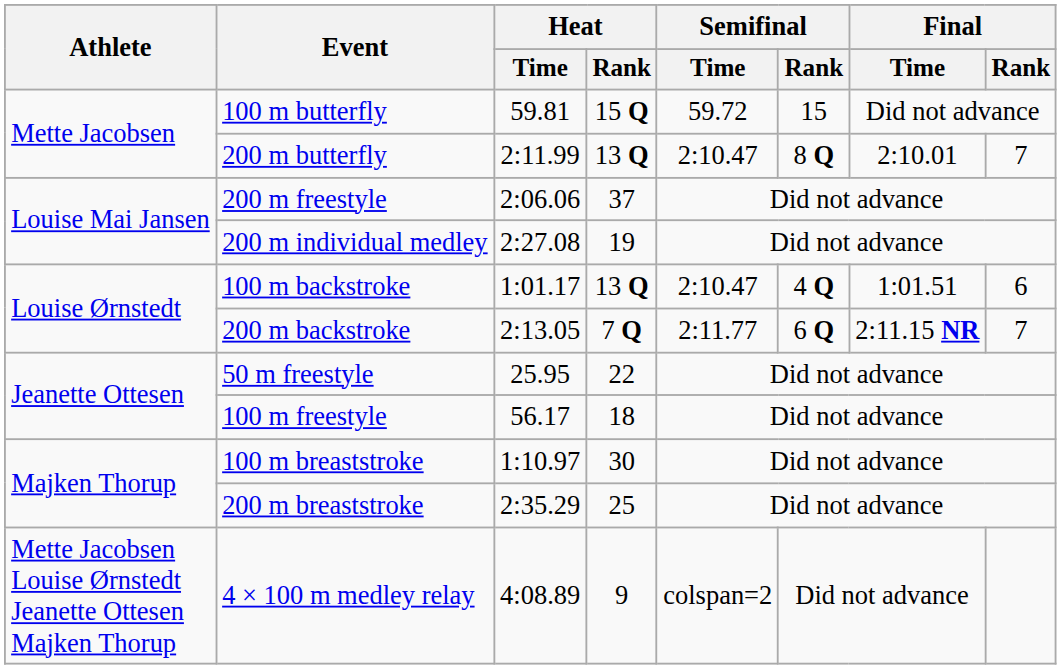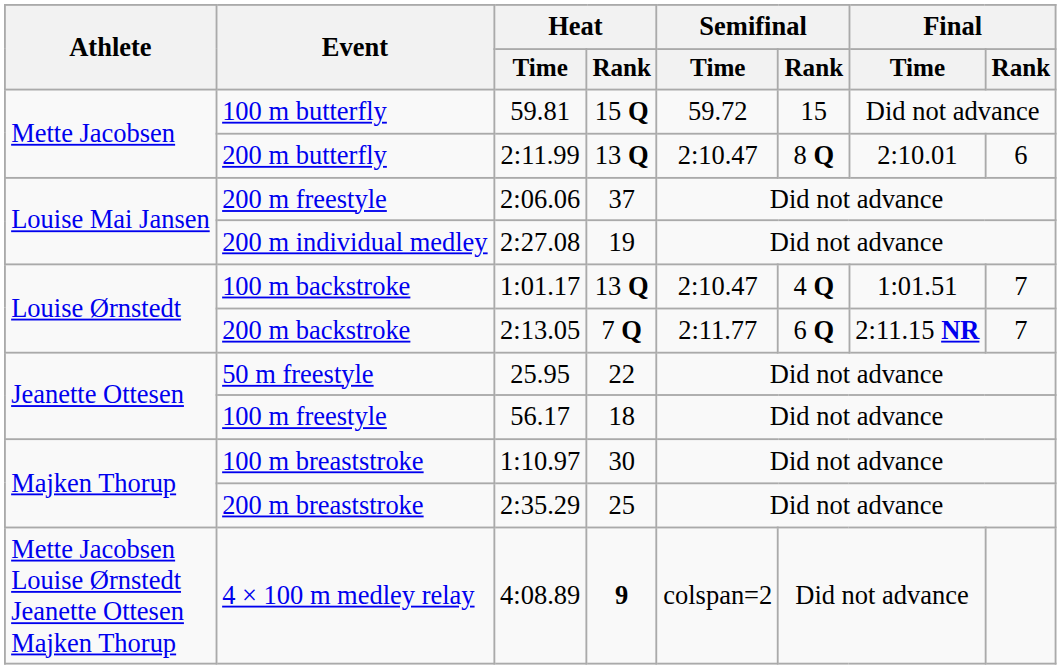200 m butterfly | Final / Rank: 7 -> 6
100 m backstroke | Final / Rank: 6 -> 7
4 × 100 m medley relay | Heat / Rank: normal -> bold
